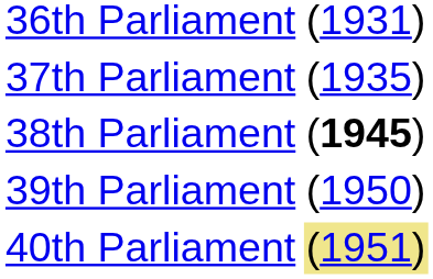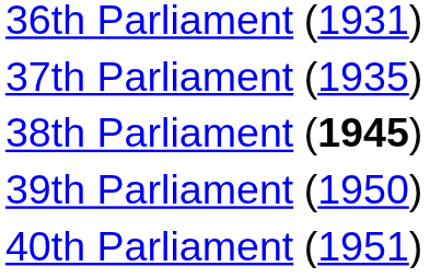40th Parliament | column 2: khaki background -> no background
